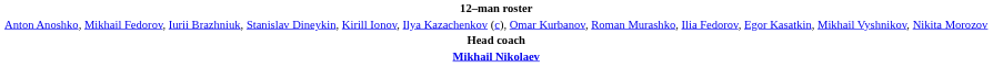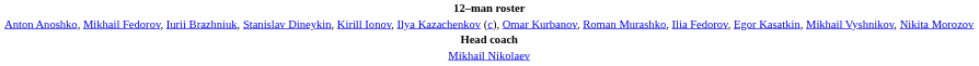row 4 | column 1: bold -> normal
